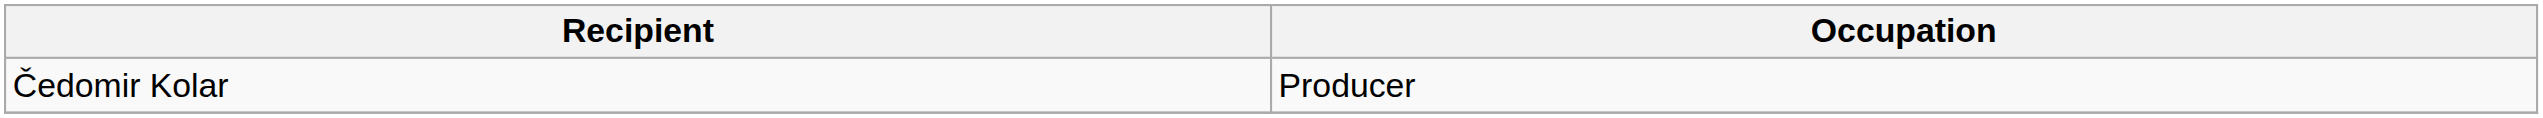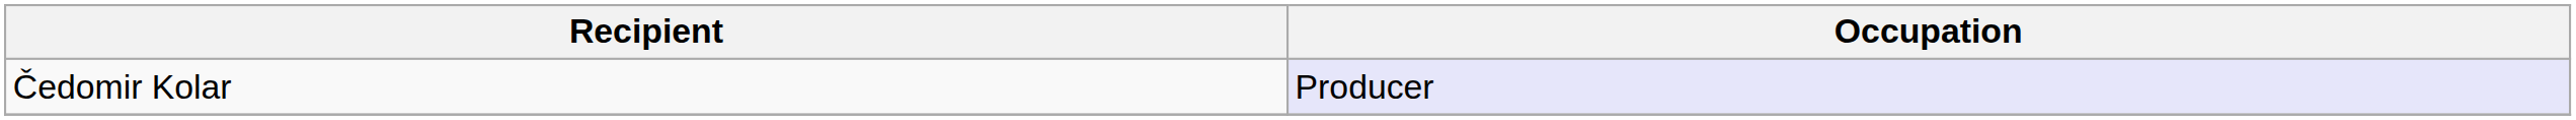Čedomir Kolar | Occupation: no background -> lavender background
